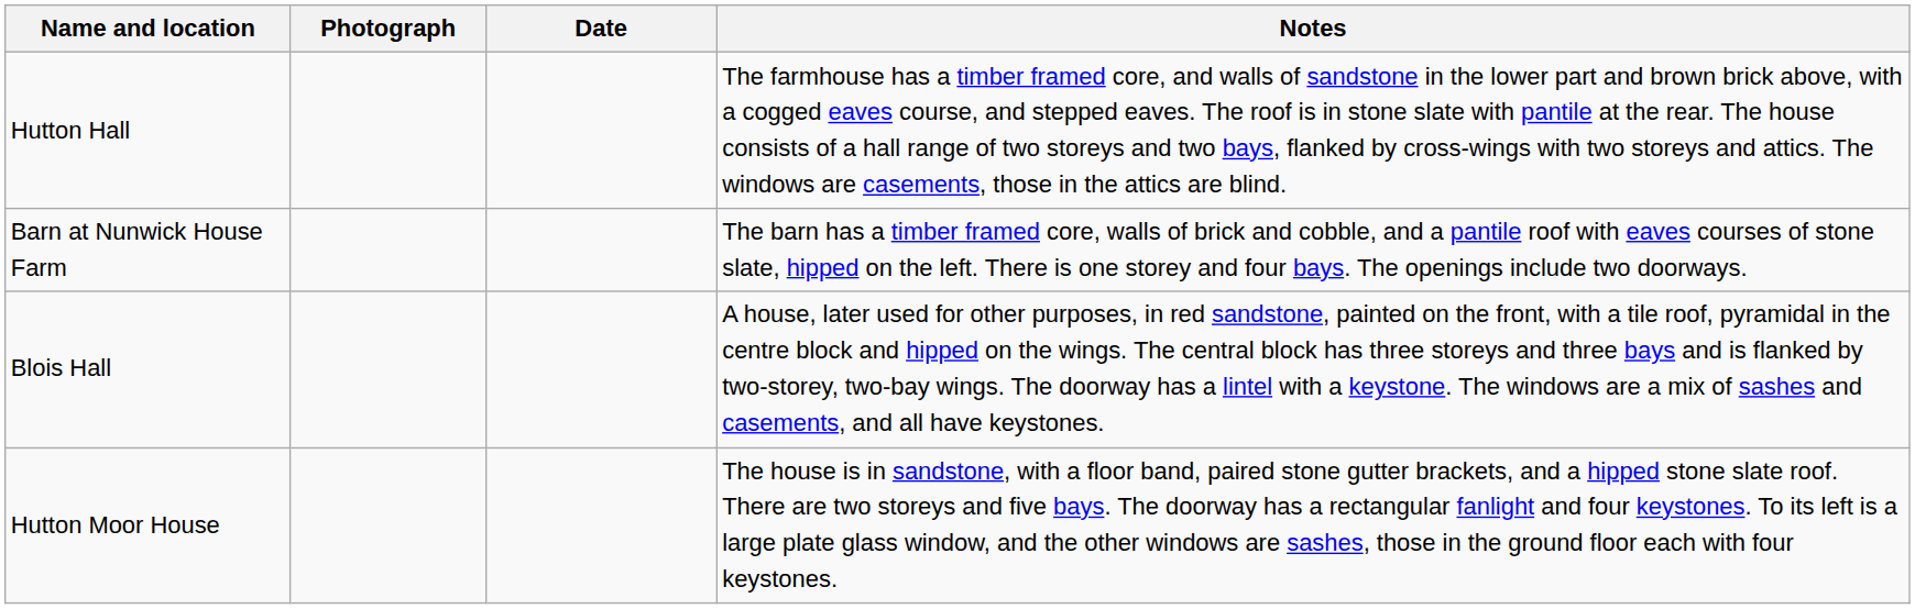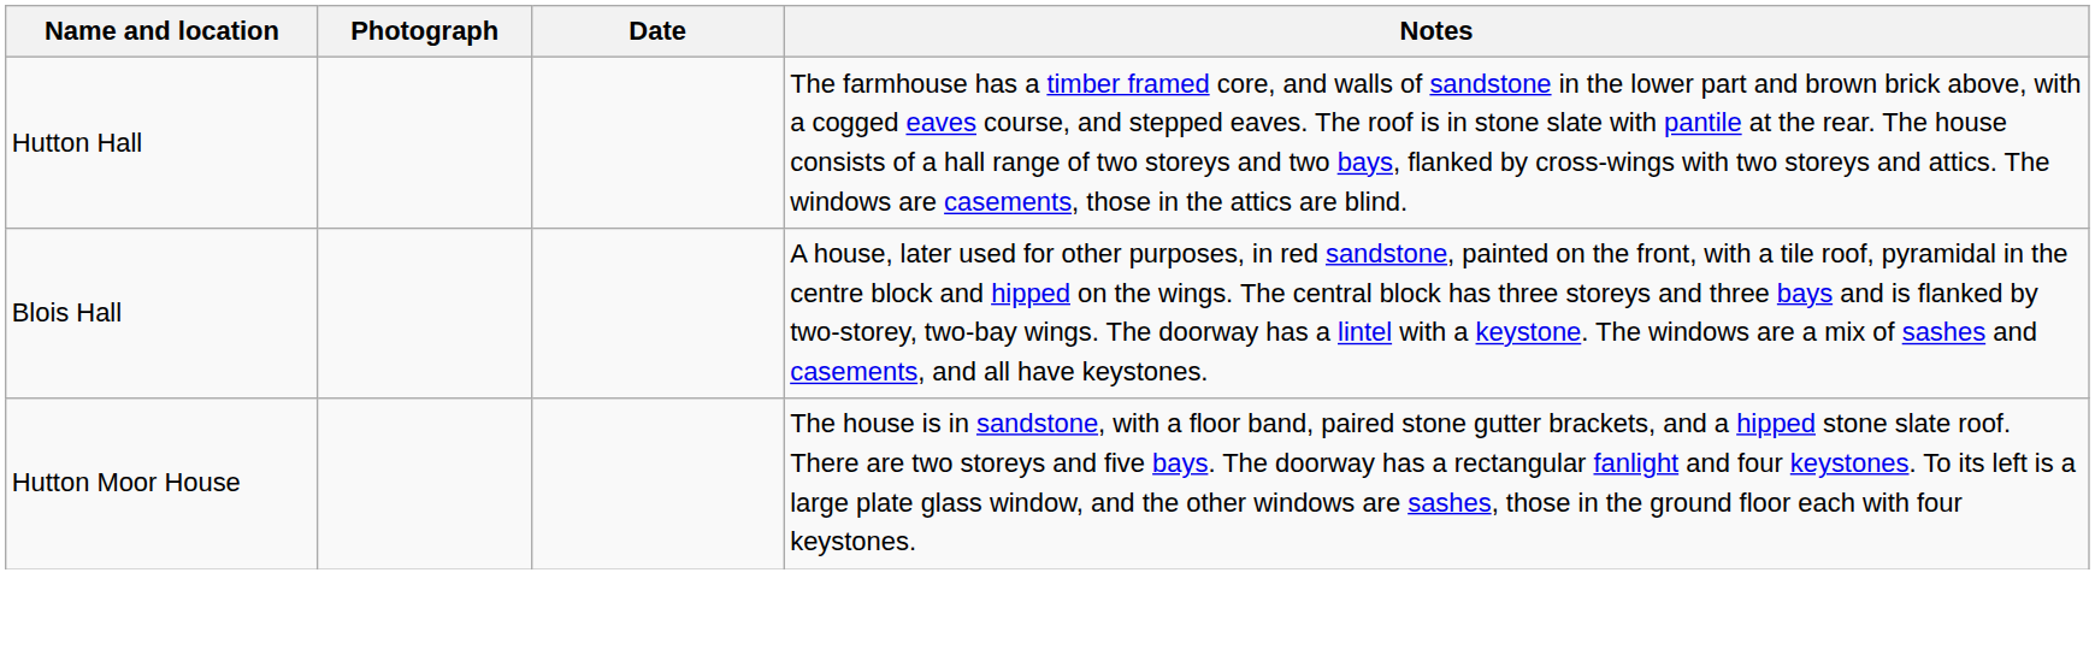- row: Barn at Nunwick House Farm | The barn has a timber framed core, walls of brick and cobble, and a pantile roof with eaves courses of stone slate, hipped on the left. There is one storey and four bays. The openings include two doorways.
